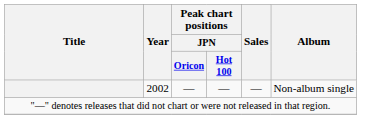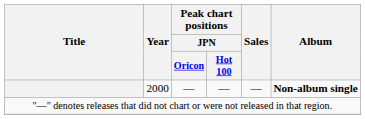row 4 | Year: 2002 -> 2000
row 4 | Album: normal -> bold
